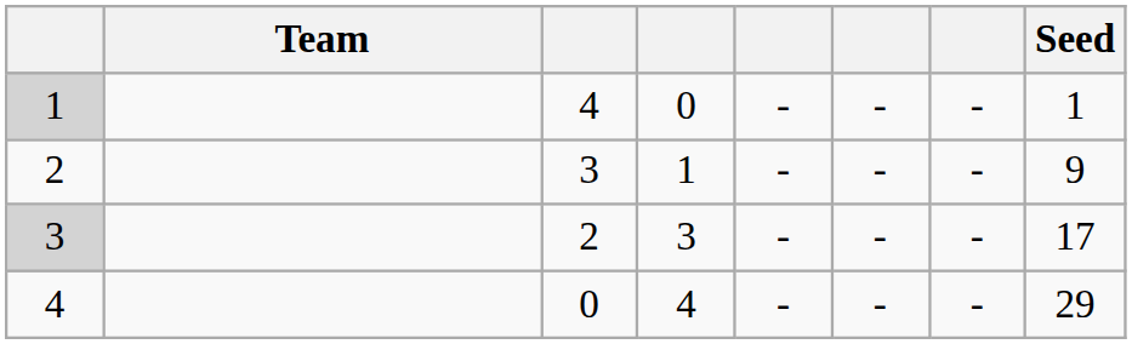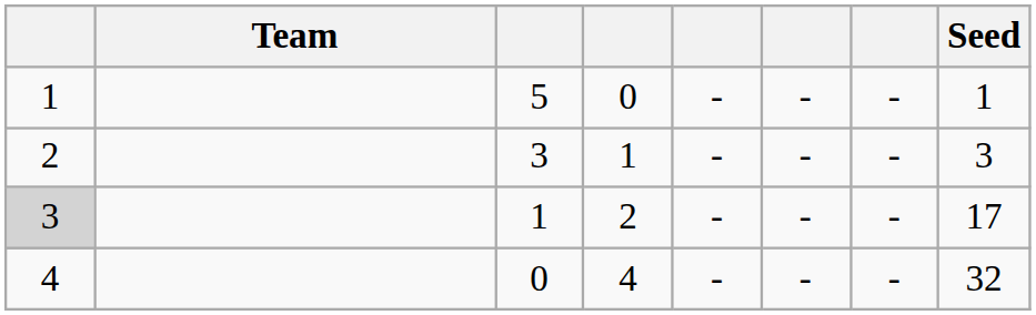row 2 | column 1: lightgrey background -> no background
row 2 | column 3: 4 -> 5
row 3 | Seed: 9 -> 3
row 4 | column 3: 2 -> 1
row 4 | column 4: 3 -> 2
row 5 | Seed: 29 -> 32
